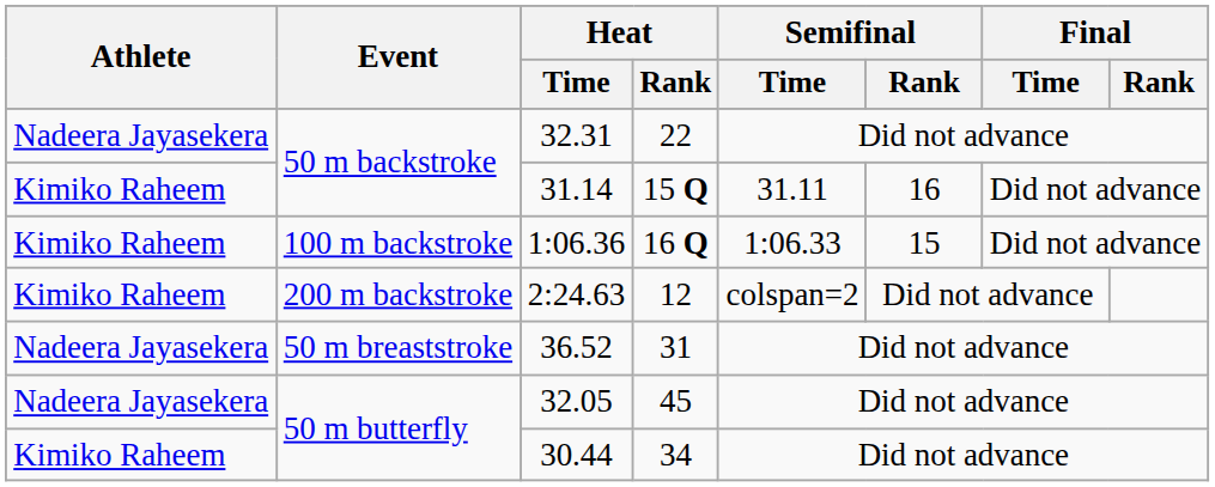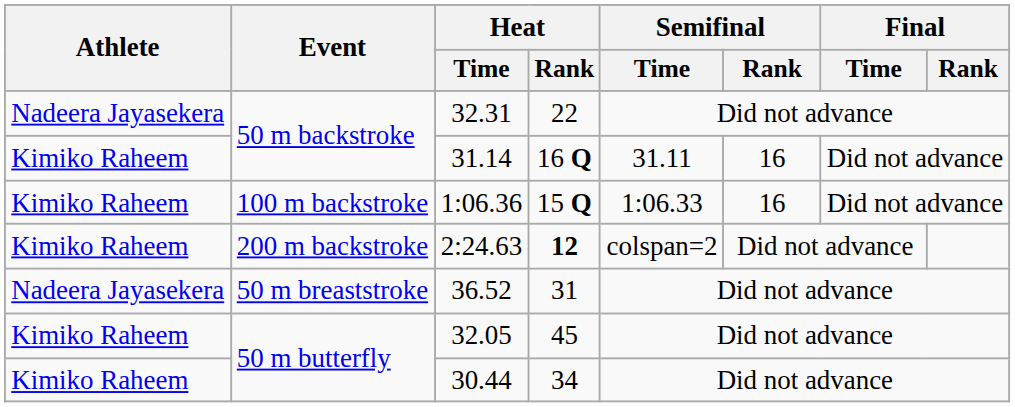31.14 | Heat / Rank: 15 Q -> 16 Q
1:06.36 | Heat / Rank: 16 Q -> 15 Q
1:06.36 | Semifinal / Rank: 15 -> 16
2:24.63 | Heat / Rank: normal -> bold
32.05 | Athlete: Nadeera Jayasekera -> Kimiko Raheem
